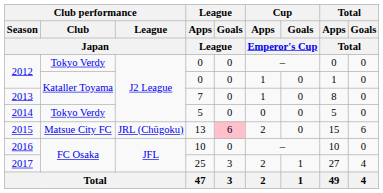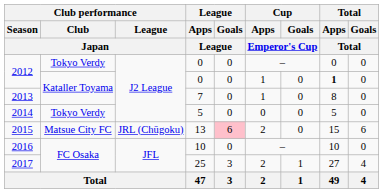2012 / Kataller Toyama | Total / Apps / Total: normal -> bold
